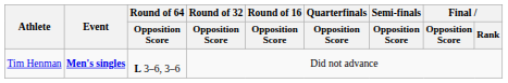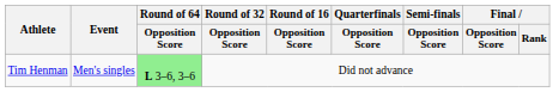Tim Henman | Event: bold -> normal
Tim Henman | Round of 64 / Opposition Score: no background -> lightgreen background
